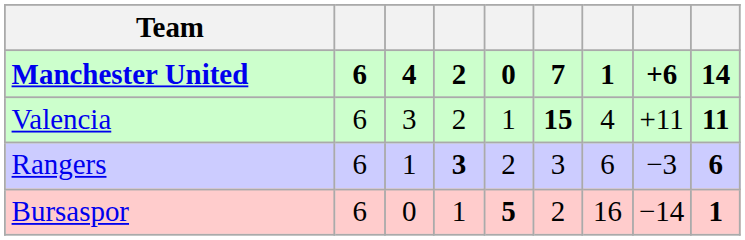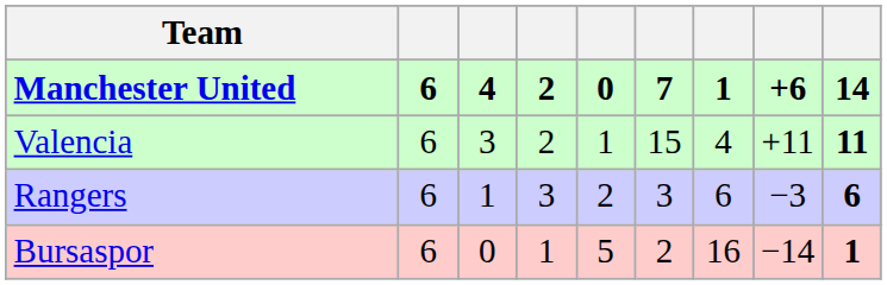Valencia | column 6: bold -> normal
Rangers | column 4: bold -> normal
Bursaspor | column 5: bold -> normal
